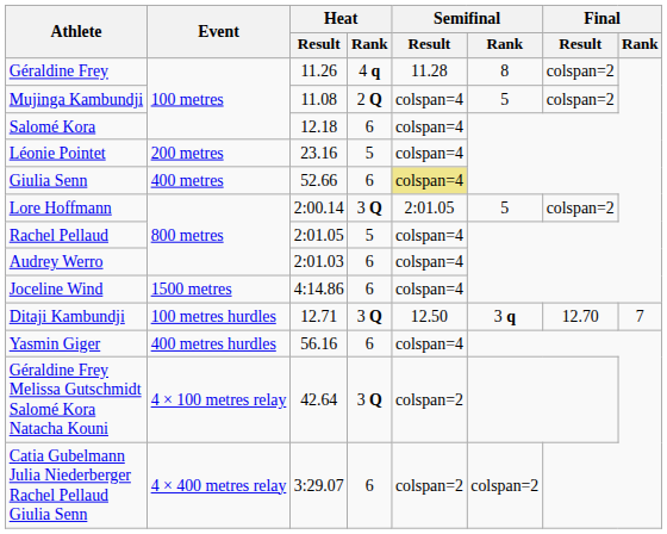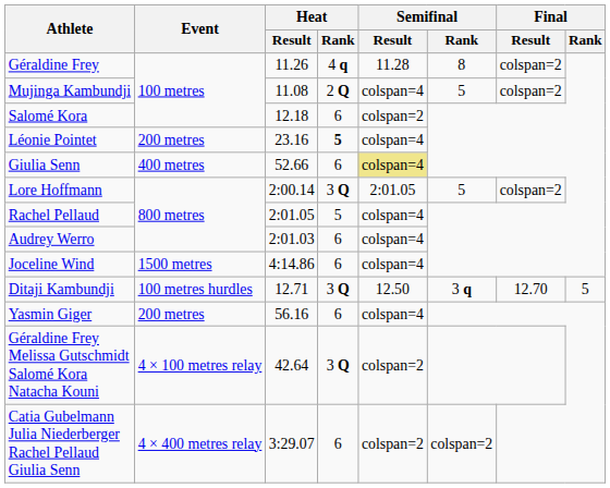Salomé Kora | Semifinal / Result: colspan=4 -> colspan=2
Léonie Pointet | Heat / Rank: normal -> bold
Ditaji Kambundji | Final / Rank: 7 -> 5
Yasmin Giger | Event: 400 metres hurdles -> 200 metres
